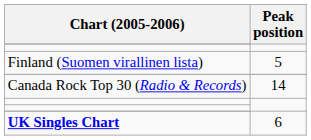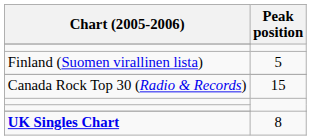row 4 | Peak position: 14 -> 15
row 7 | Peak position: 6 -> 8
